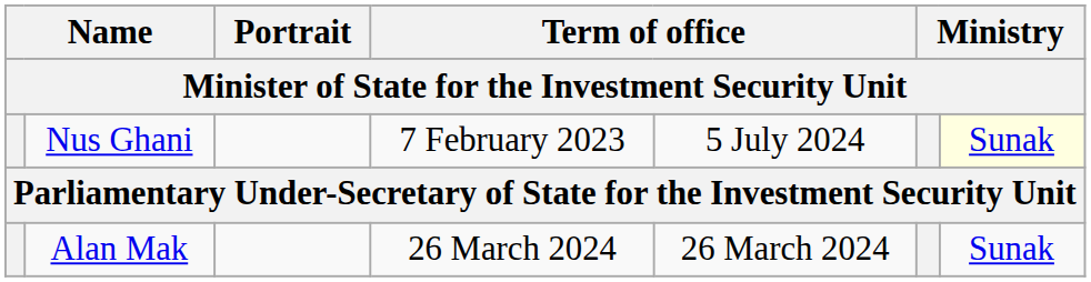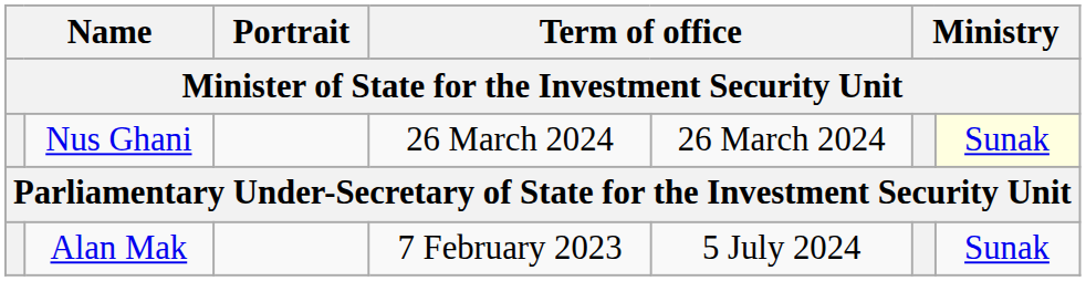Nus Ghani | column 4: 7 February 2023 -> 26 March 2024
Nus Ghani | column 5: 5 July 2024 -> 26 March 2024
Alan Mak | column 4: 26 March 2024 -> 7 February 2023
Alan Mak | column 5: 26 March 2024 -> 5 July 2024
